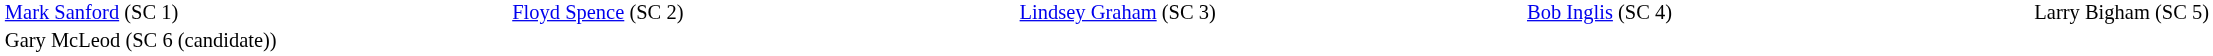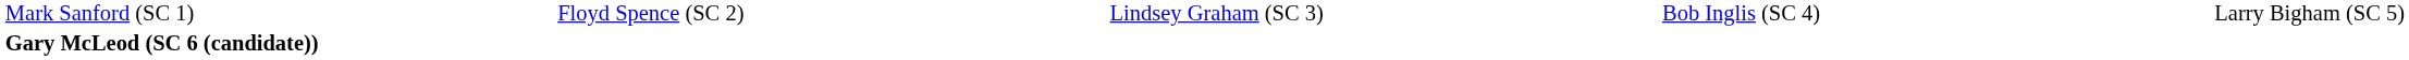Gary McLeod (SC 6 (candidate)) | column 1: normal -> bold
